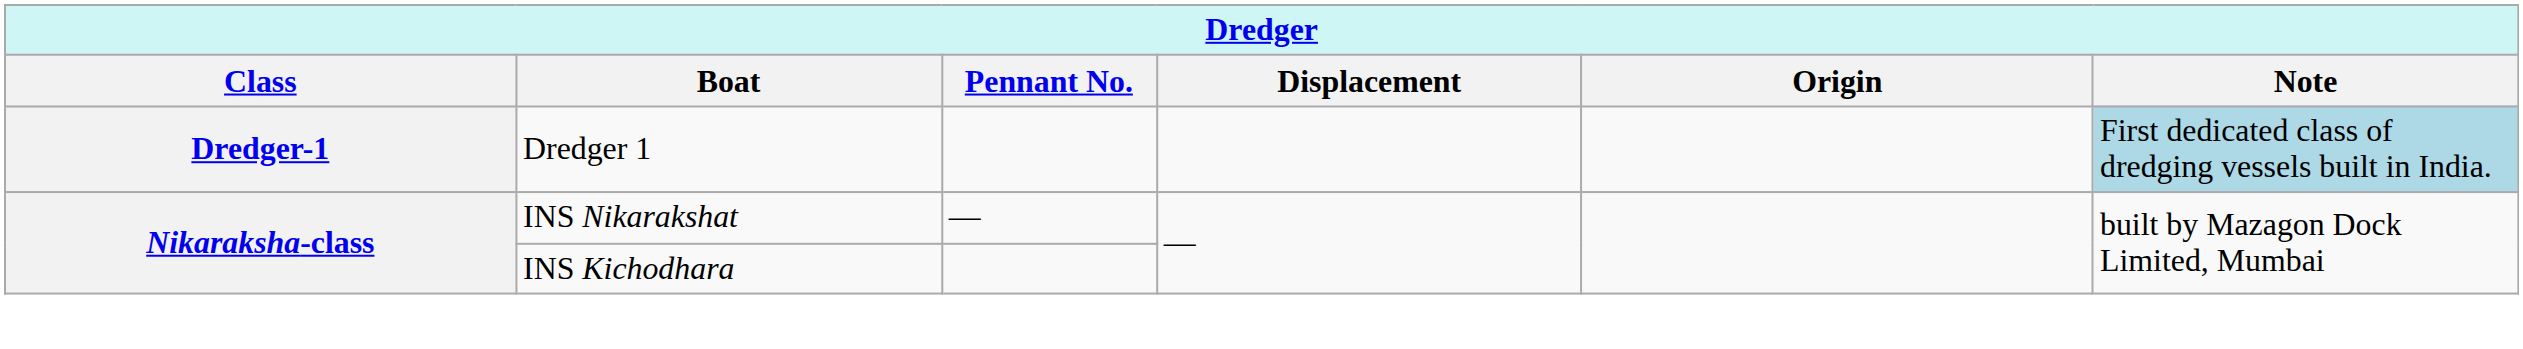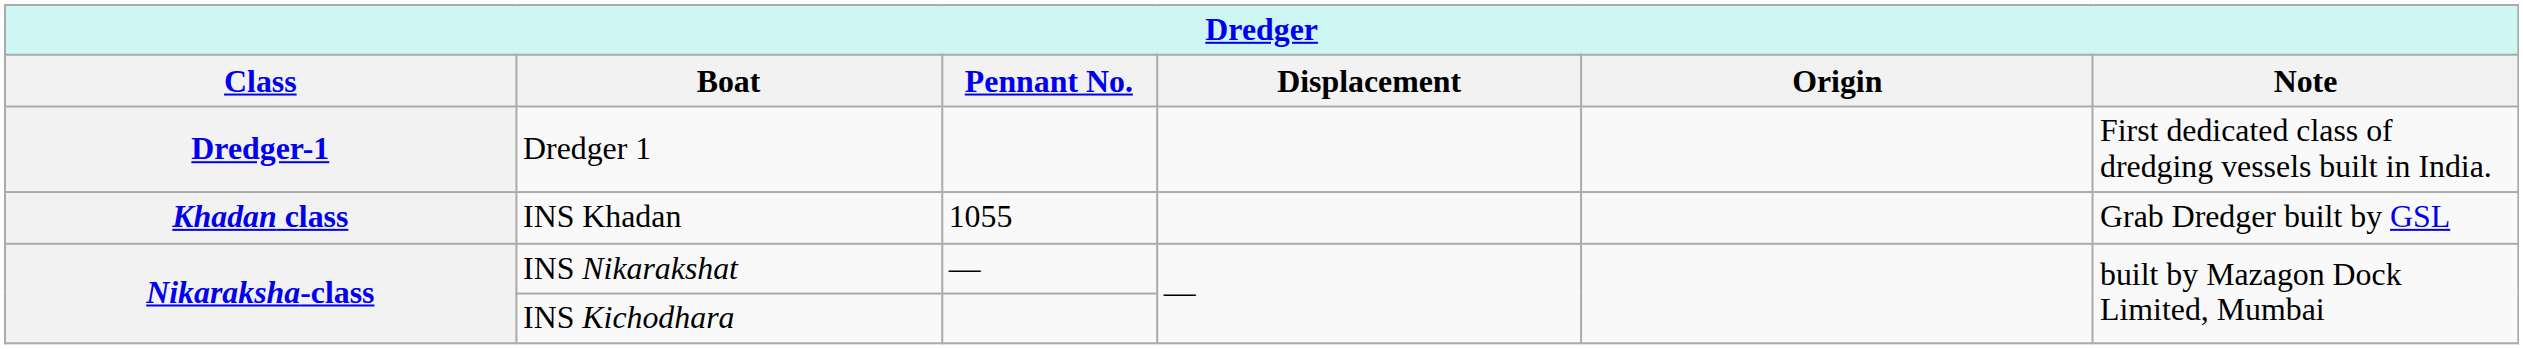Dredger 1 | Note: lightblue background -> no background
+ row: Khadan class | INS Khadan | 1055 | Grab Dredger built by GSL
